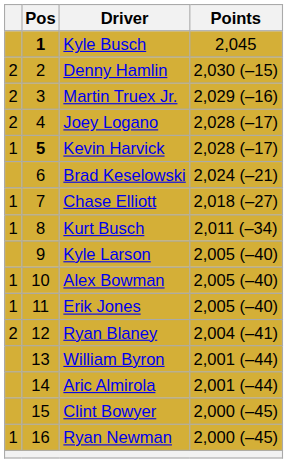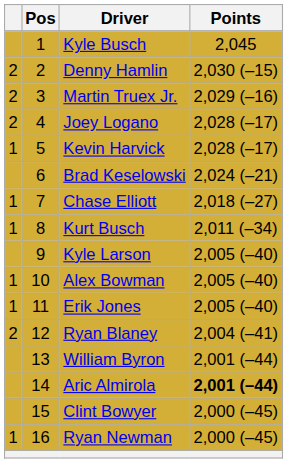Kyle Busch | Pos: bold -> normal
Kevin Harvick | Pos: bold -> normal
Aric Almirola | Points: normal -> bold
